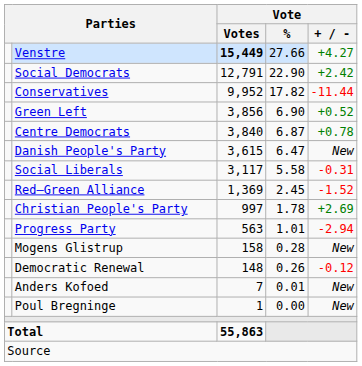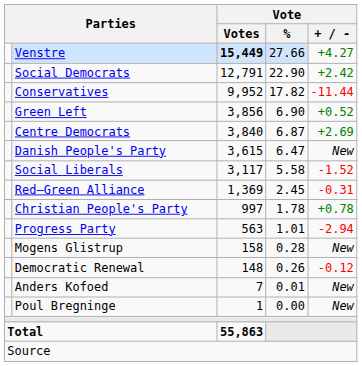Centre Democrats | Vote / + / -: +0.78 -> +2.69
Social Liberals | Vote / + / -: -0.31 -> -1.52
Red–Green Alliance | Vote / + / -: -1.52 -> -0.31
Christian People's Party | Vote / + / -: +2.69 -> +0.78
